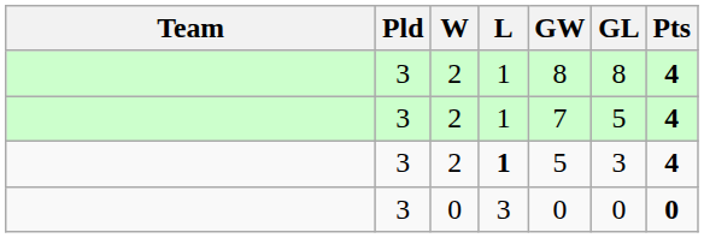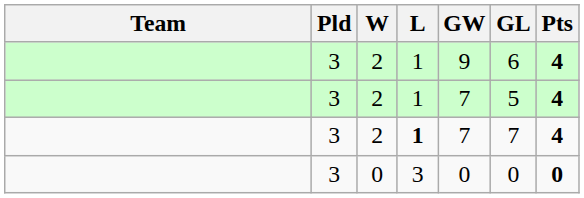row 2 | GW: 8 -> 9
row 2 | GL: 8 -> 6
row 4 | GW: 5 -> 7
row 4 | GL: 3 -> 7
